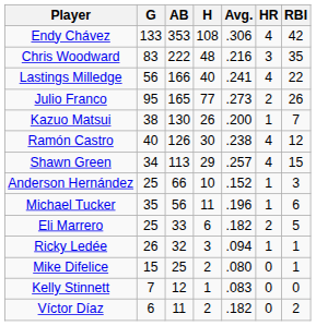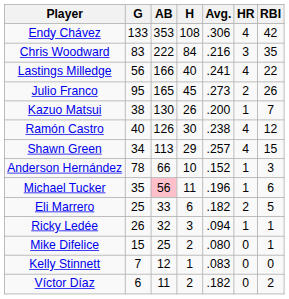Chris Woodward | H: 48 -> 84
Julio Franco | H: 77 -> 45
Anderson Hernández | G: 25 -> 78
Michael Tucker | AB: no background -> pink background
